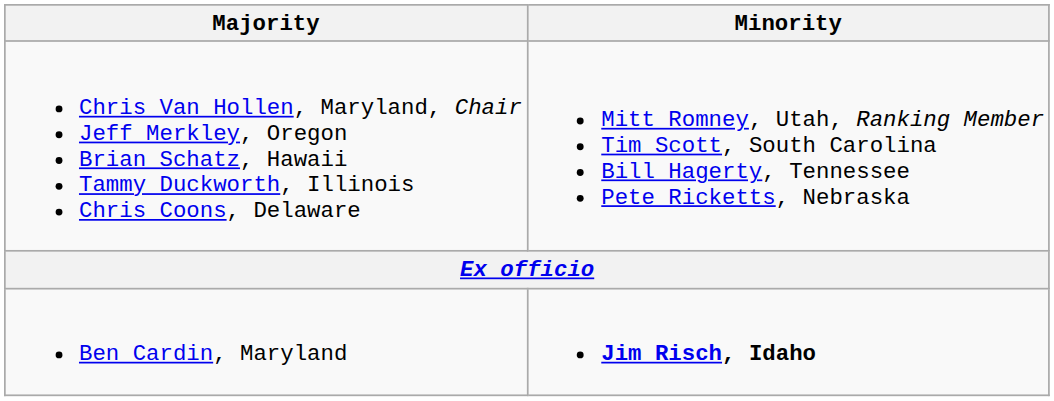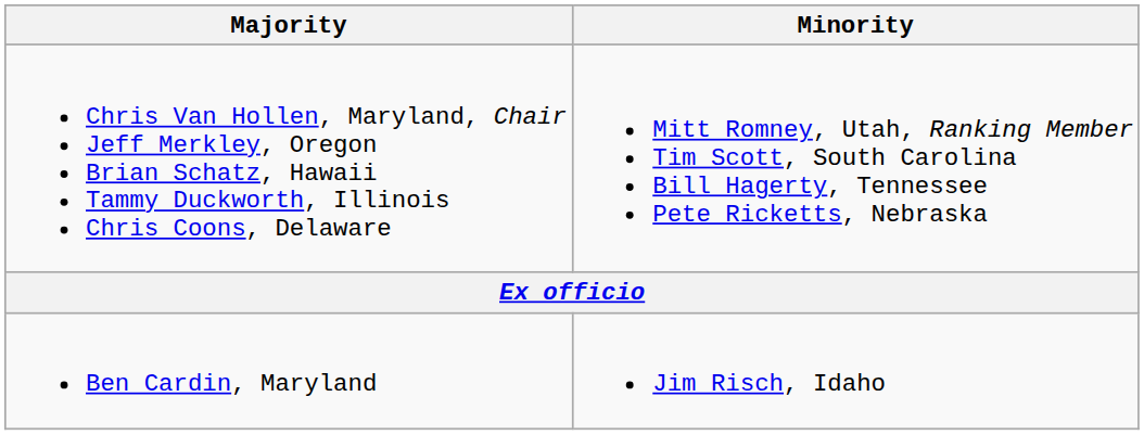Ben Cardin, Maryland | Minority: bold -> normal
